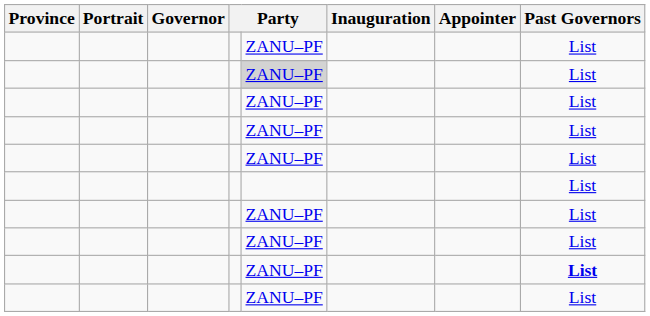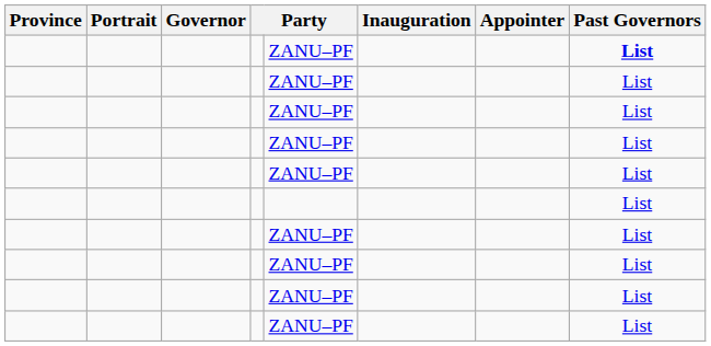row 2 | Past Governors: normal -> bold
row 3 | column 5: lightgrey background -> no background
row 10 | Past Governors: bold -> normal
